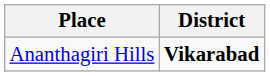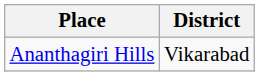Ananthagiri Hills | District: bold -> normal
